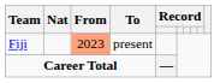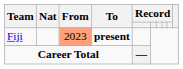Fiji | To: normal -> bold
